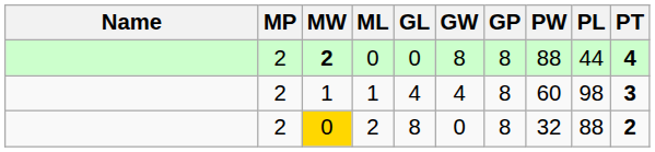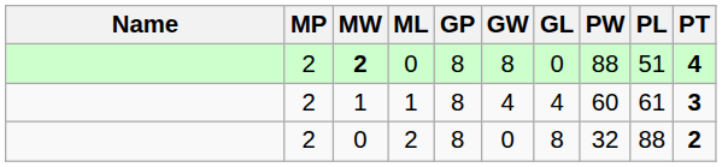columns swapped: GP <-> GL
row 2 | PL: 44 -> 51
row 3 | PL: 98 -> 61
row 4 | MW: gold background -> no background
